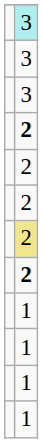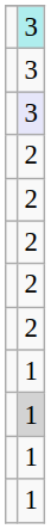row 3 | column 2: no background -> lavender background
row 4 | column 2: bold -> normal
row 7 | column 2: khaki background -> no background
row 8 | column 2: bold -> normal
row 10 | column 2: no background -> lightgrey background
